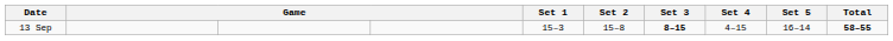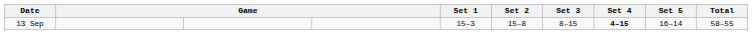13 Sep | Set 3: bold -> normal
13 Sep | Set 4: normal -> bold
13 Sep | Total: bold -> normal
